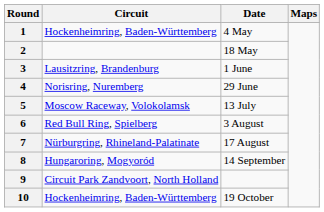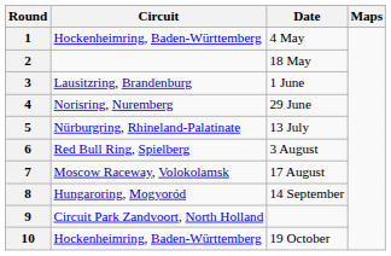5 | Circuit: Moscow Raceway, Volokolamsk -> Nürburgring, Rhineland-Palatinate
7 | Circuit: Nürburgring, Rhineland-Palatinate -> Moscow Raceway, Volokolamsk
